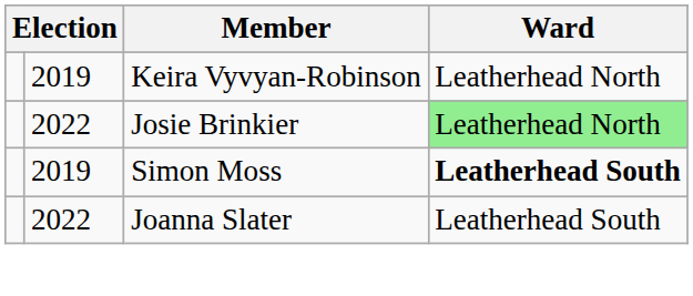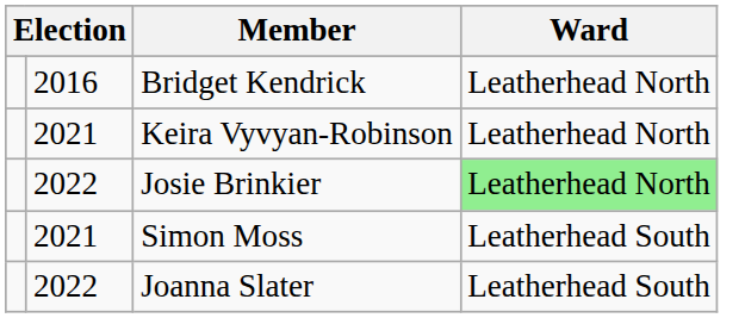+ row: 2016 | Bridget Kendrick | Leatherhead North
Keira Vyvyan-Robinson | column 2: 2019 -> 2021
Simon Moss | column 2: 2019 -> 2021
Simon Moss | Ward: bold -> normal
